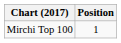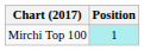Mirchi Top 100 | Position: no background -> paleturquoise background
